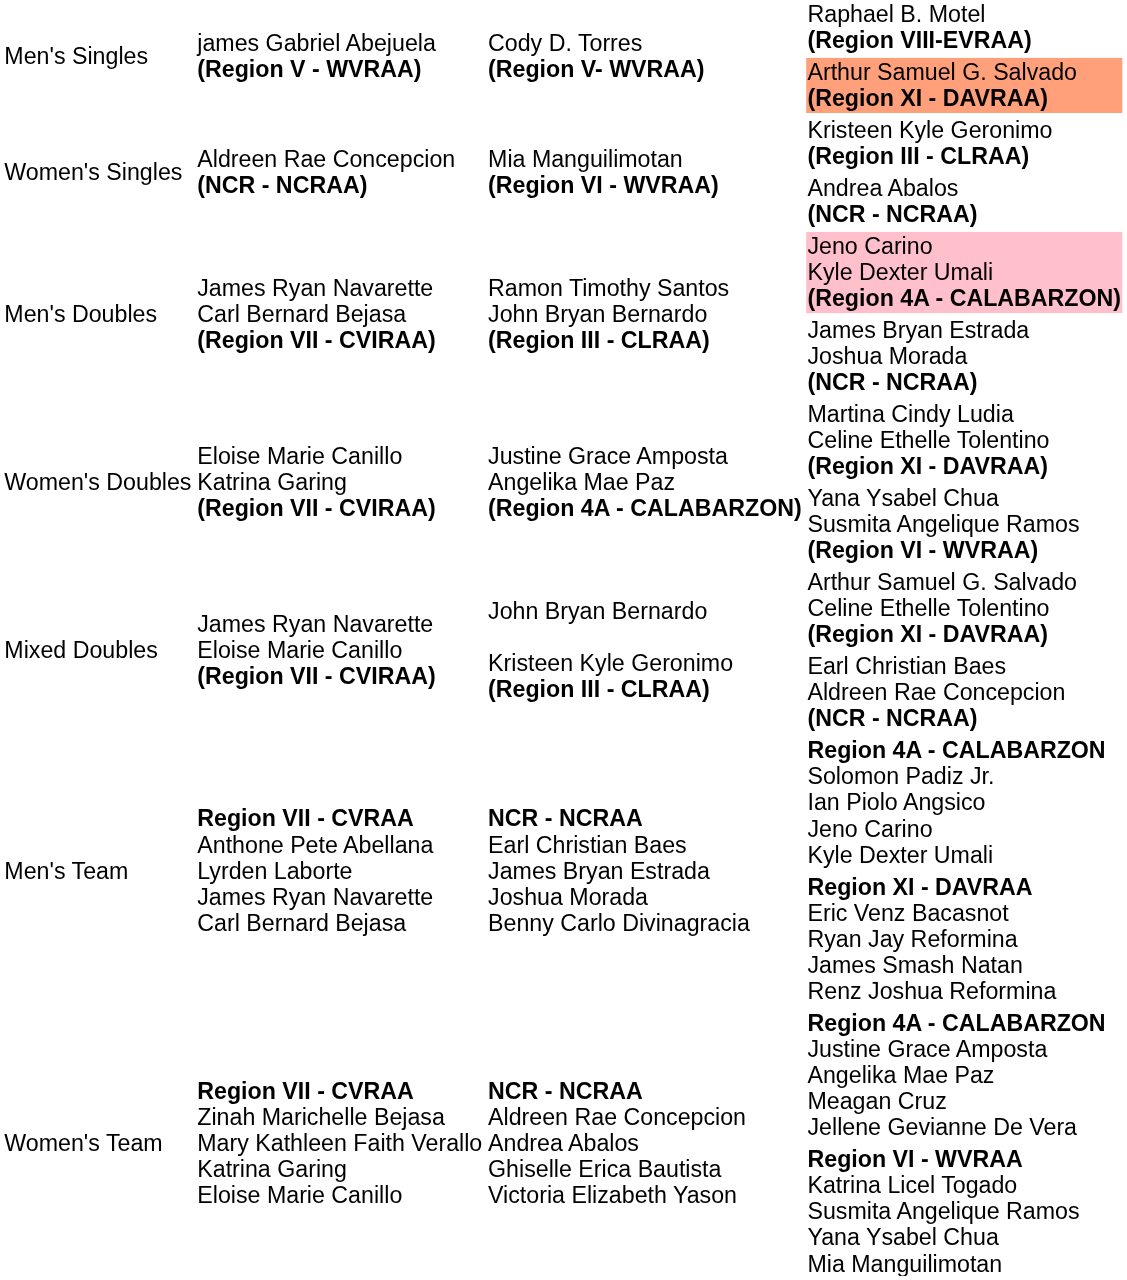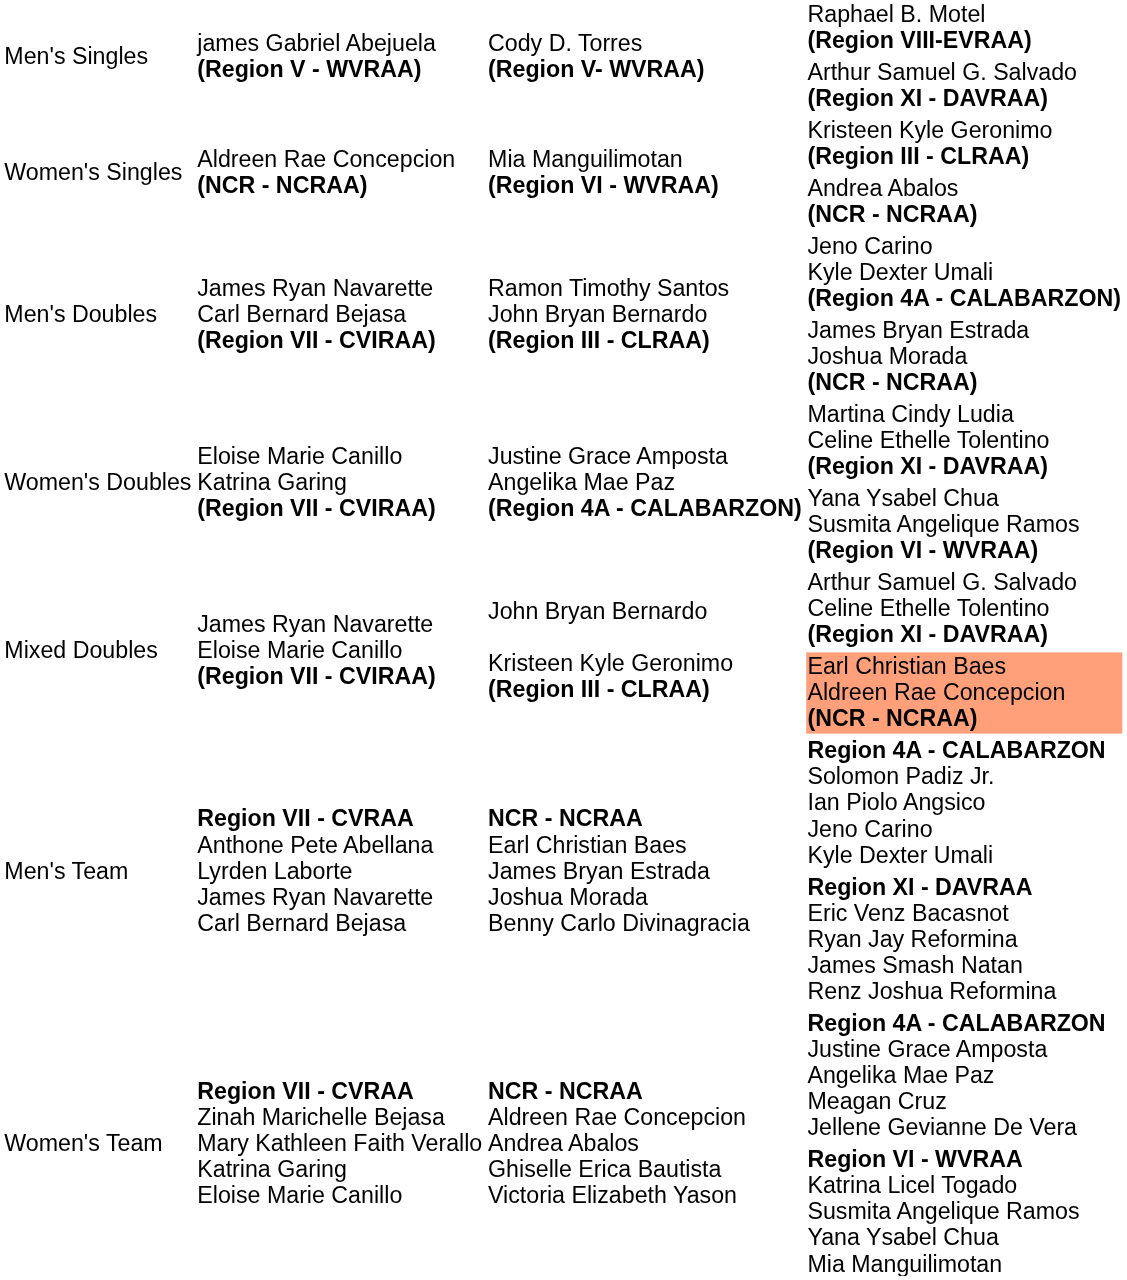Arthur Samuel G. Salvado (Region XI - DAVRAA) | column 4: lightsalmon background -> no background
Jeno Carino Kyle Dexter Umali (Region 4A - CALABARZON) | column 4: pink background -> no background
Earl Christian Baes Aldreen Rae Concepcion (NCR - NCRAA) | column 4: no background -> lightsalmon background
